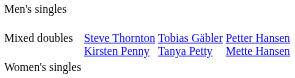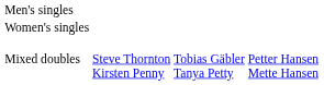rows swapped: Women's singles <-> Mixed doubles
